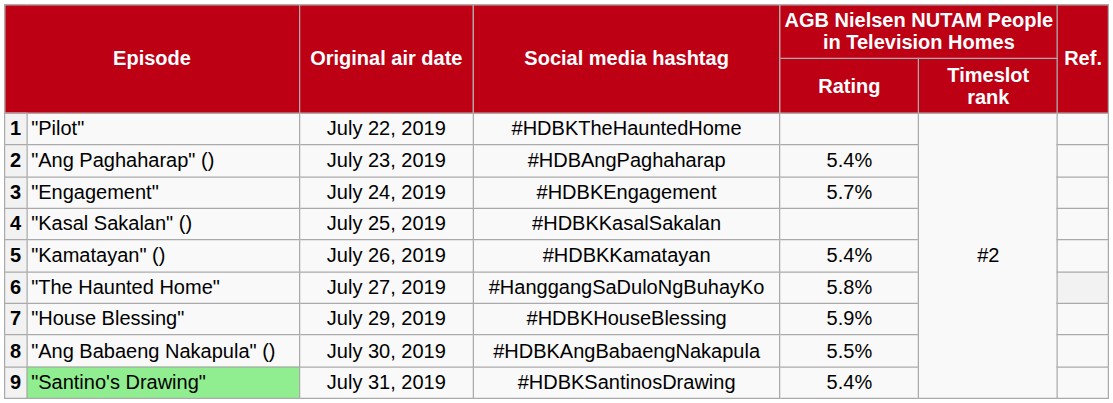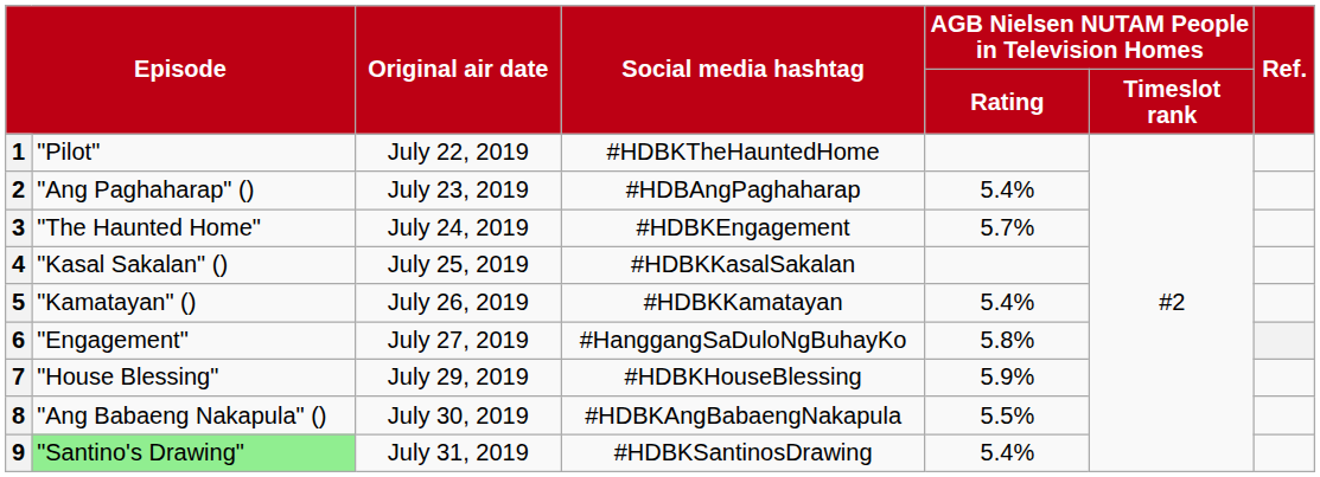3 | column 2: "Engagement" -> "The Haunted Home"
6 | column 2: "The Haunted Home" -> "Engagement"
